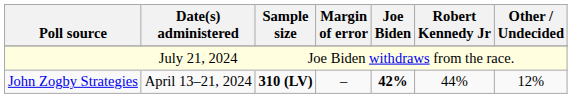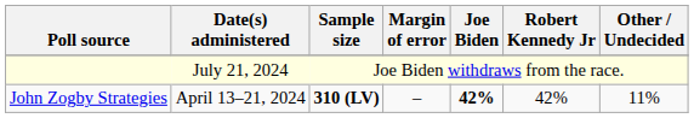John Zogby Strategies | Robert Kennedy Jr: 44% -> 42%
John Zogby Strategies | Other / Undecided: 12% -> 11%
